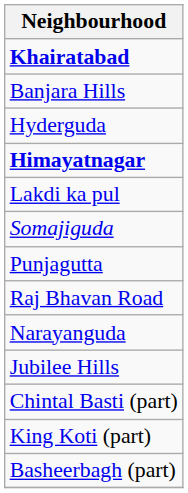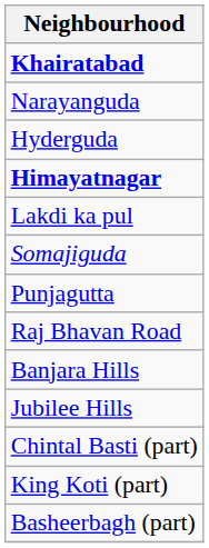row 3 | column 1: Banjara Hills -> Narayanguda
row 10 | column 1: Narayanguda -> Banjara Hills
